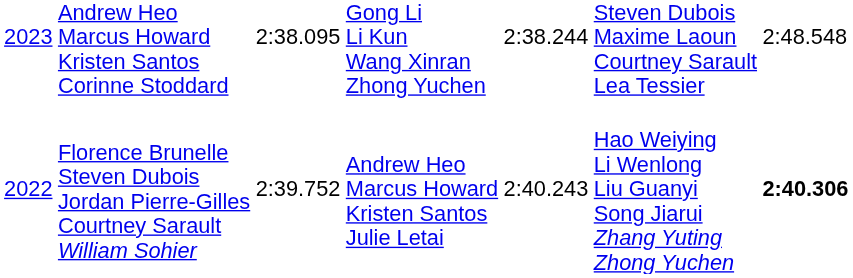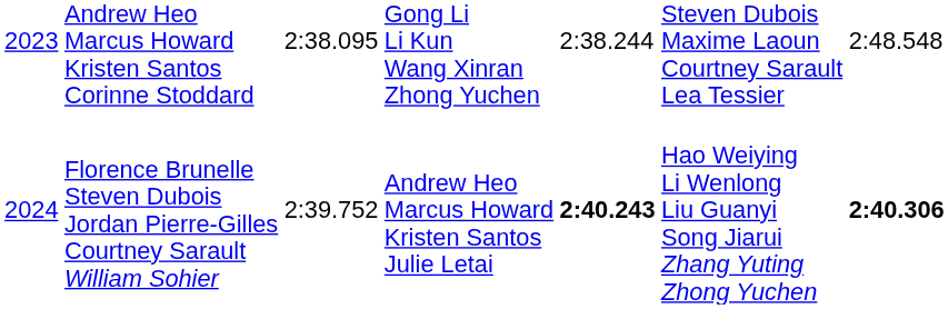row 2 | column 1: 2022 -> 2024
row 2 | column 5: normal -> bold
